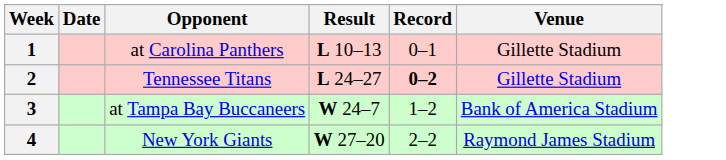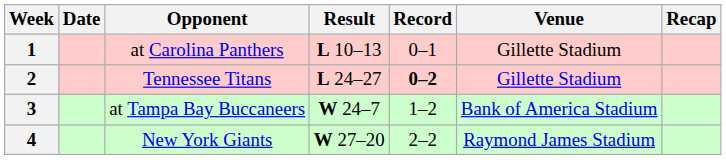+ column: Recap
